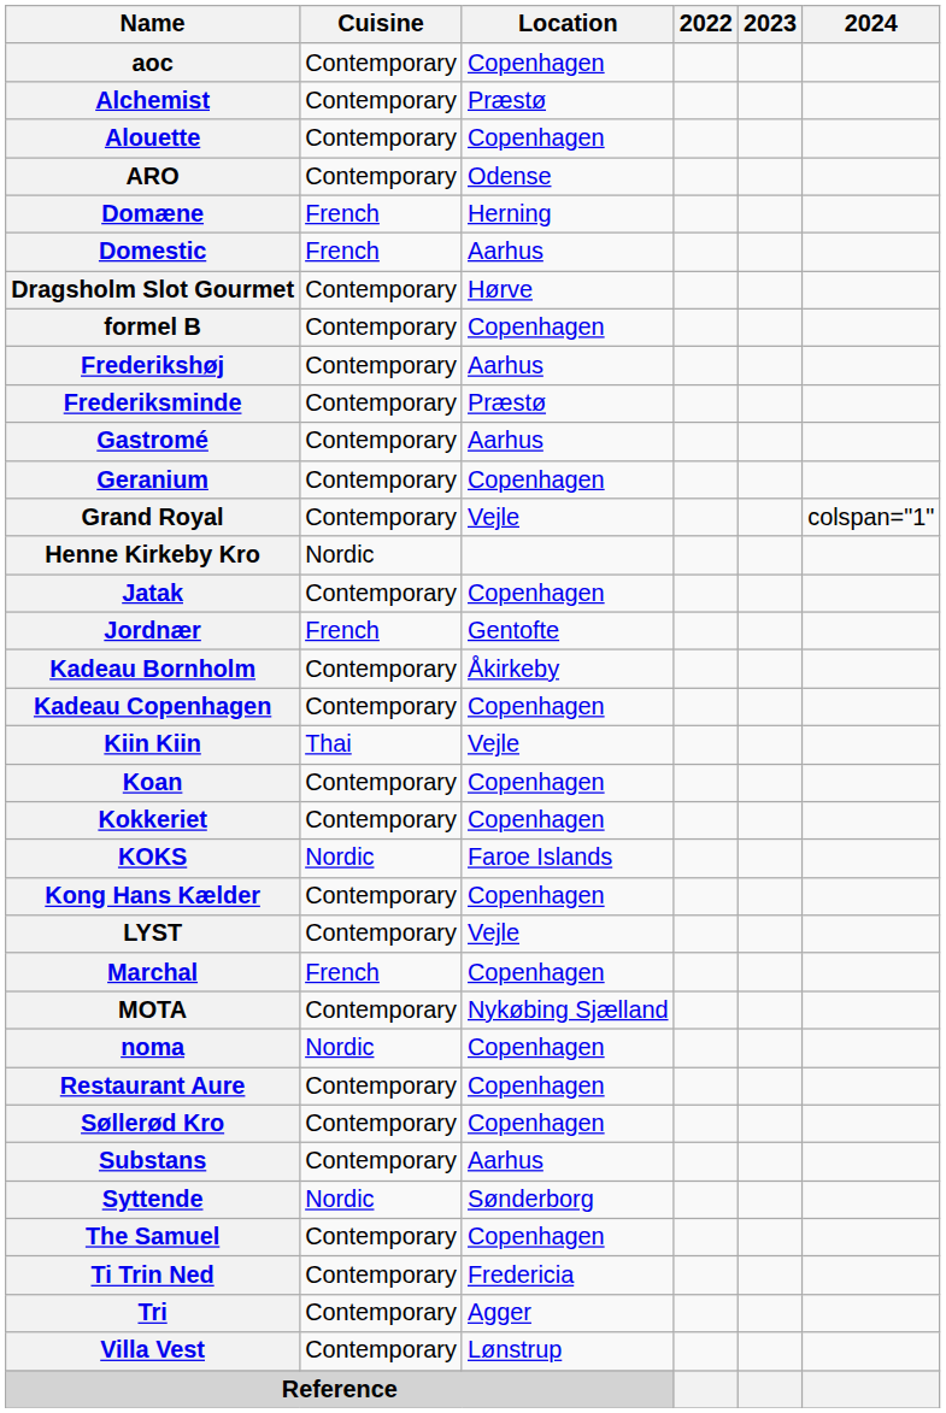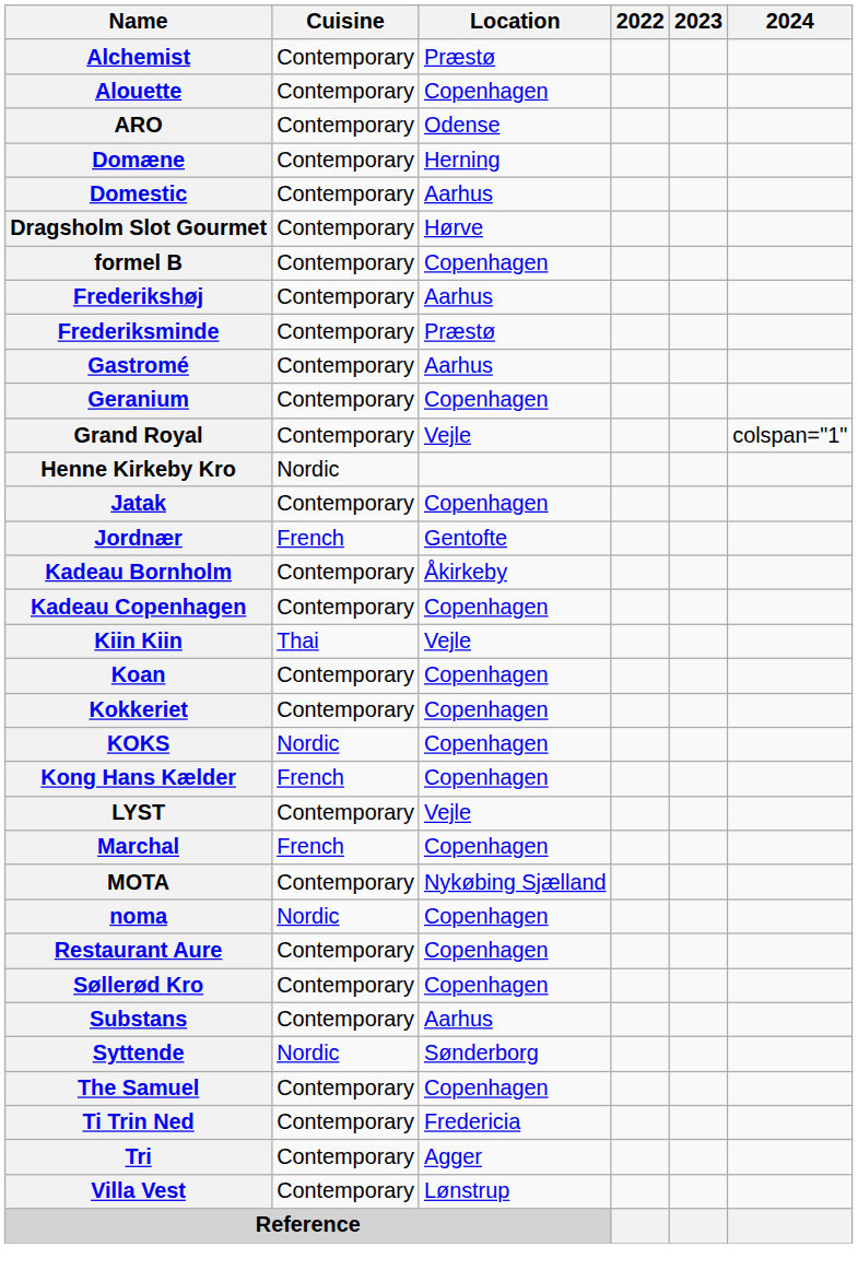- row: aoc | Contemporary | Copenhagen
Domæne | Cuisine: French -> Contemporary
Domestic | Cuisine: French -> Contemporary
KOKS | Location: Faroe Islands -> Copenhagen
Kong Hans Kælder | Cuisine: Contemporary -> French
